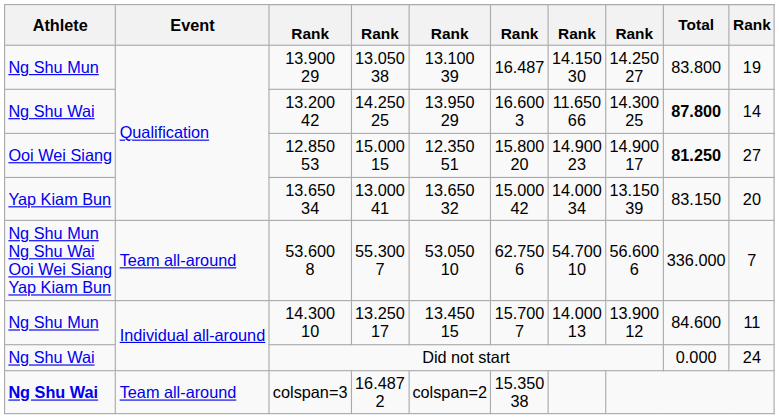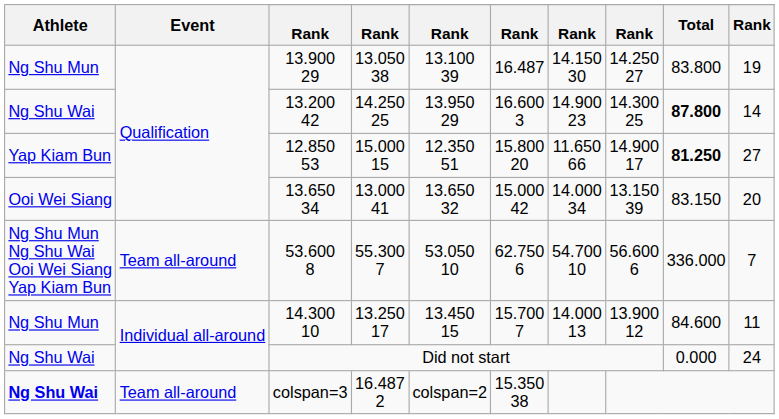13.200 42 | column 7: 11.650 66 -> 14.900 23
12.850 53 | Athlete: Ooi Wei Siang -> Yap Kiam Bun
12.850 53 | column 7: 14.900 23 -> 11.650 66
13.650 34 | Athlete: Yap Kiam Bun -> Ooi Wei Siang
